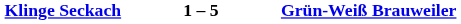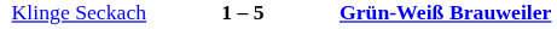Klinge Seckach | column 1: bold -> normal
